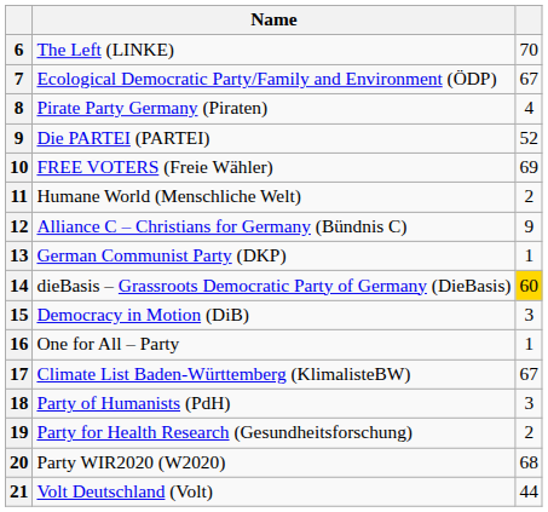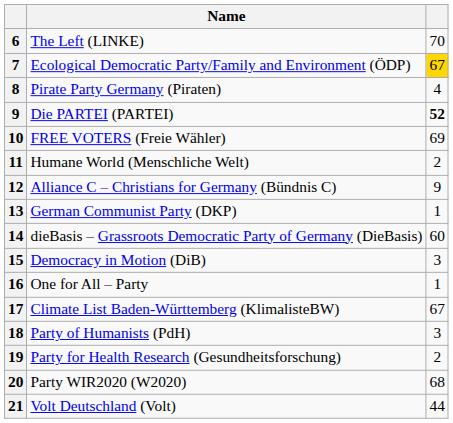Ecological Democratic Party/Family and Environment (ÖDP) | column 3: no background -> gold background
Die PARTEI (PARTEI) | column 3: normal -> bold
dieBasis – Grassroots Democratic Party of Germany (DieBasis) | column 3: gold background -> no background
